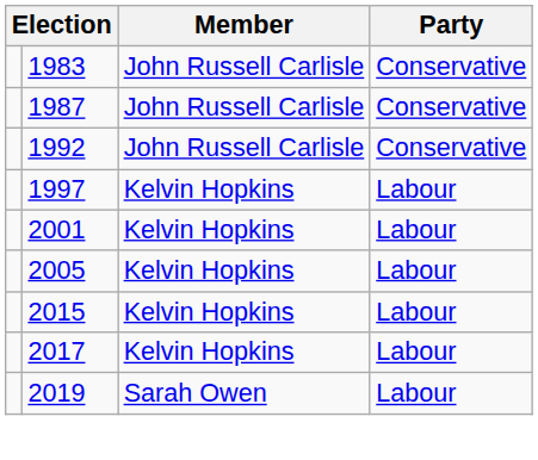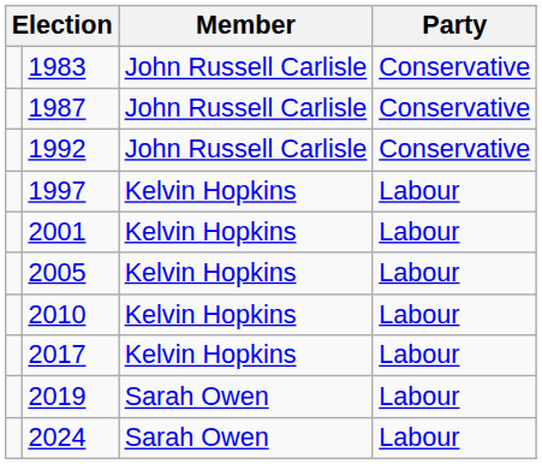+ row: 2010 | Kelvin Hopkins | Labour
- row: 2015 | Kelvin Hopkins | Labour
+ row: 2024 | Sarah Owen | Labour
